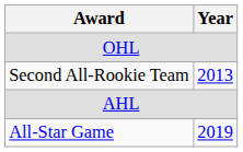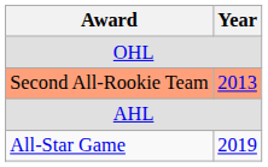Second All-Rookie Team | Award: no background -> lightsalmon background
Second All-Rookie Team | Year: no background -> lightsalmon background
